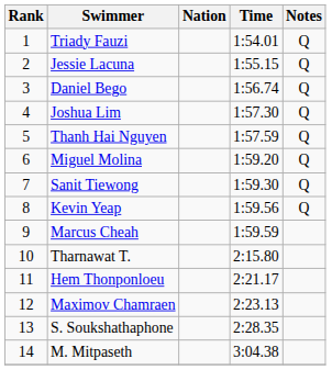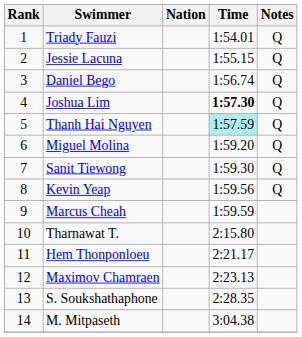Joshua Lim | Time: normal -> bold
Thanh Hai Nguyen | Time: no background -> paleturquoise background
